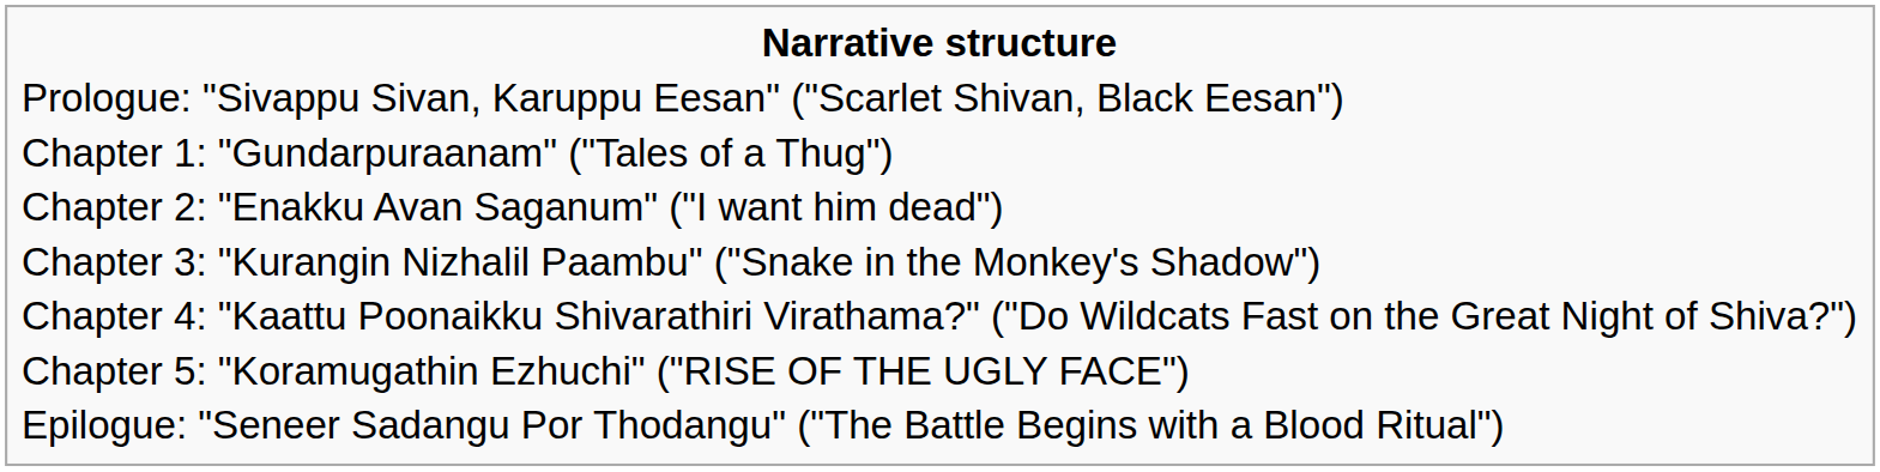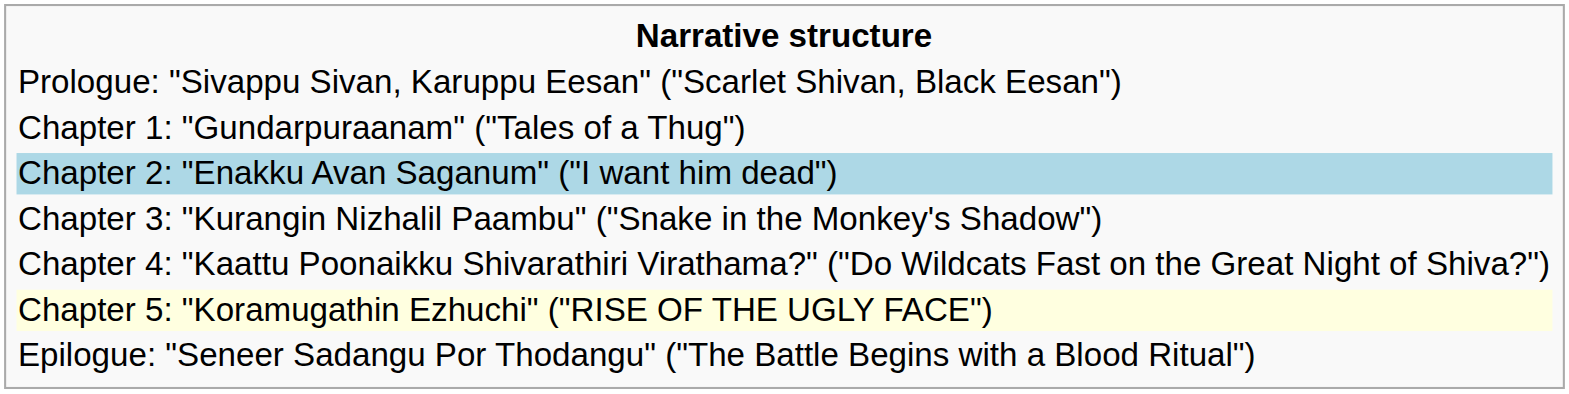row 4 | column 1: no background -> lightblue background
row 7 | column 1: no background -> lightyellow background
